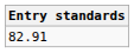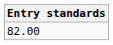row 2 | column 1: 82.91 -> 82.00
